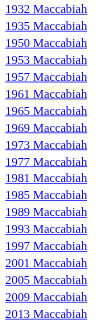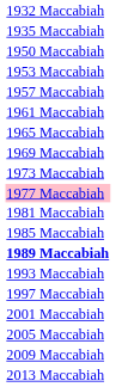1961 Maccabiah | column 1: lightyellow background -> no background
1977 Maccabiah | column 1: no background -> pink background
1989 Maccabiah | column 1: normal -> bold
